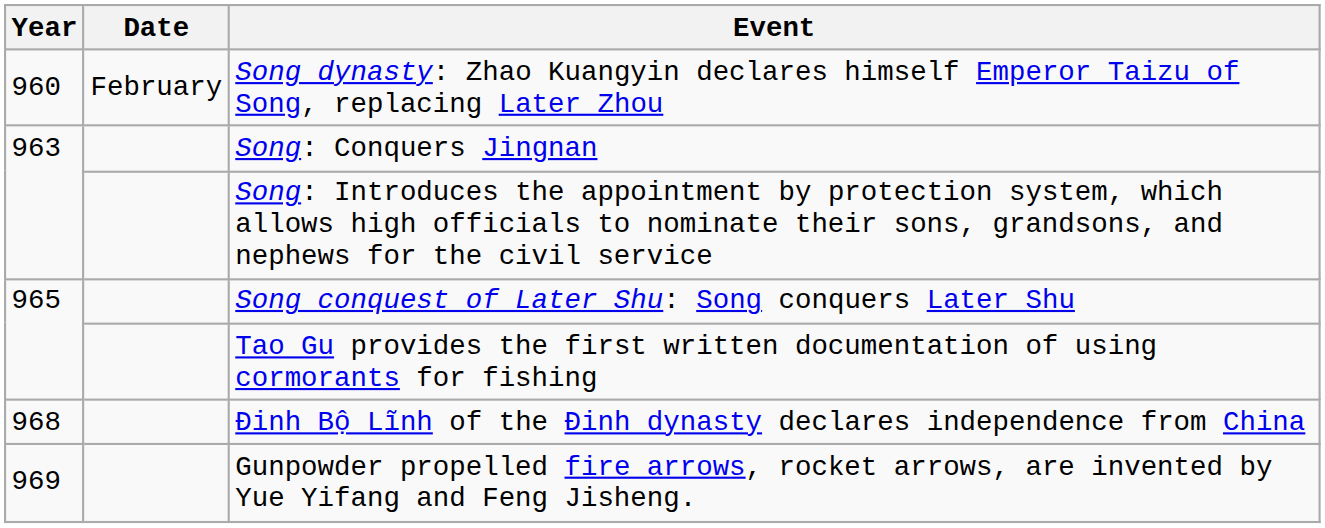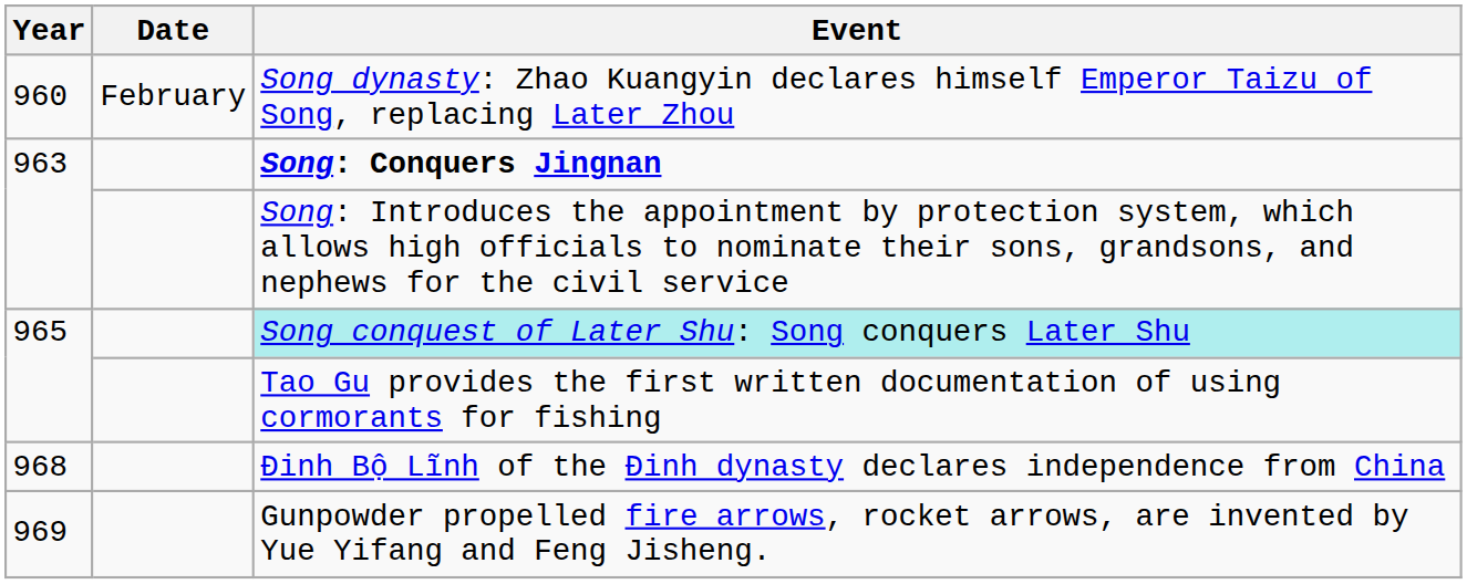Song: Conquers Jingnan | Event: normal -> bold
Song conquest of Later Shu: Song conquers Later Shu | Event: no background -> paleturquoise background
